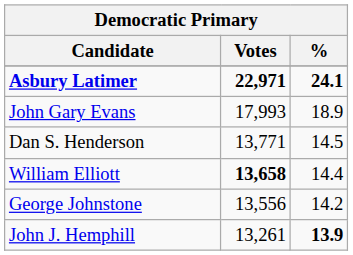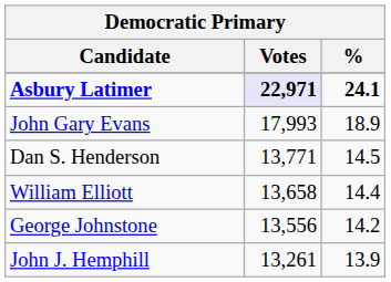Asbury Latimer | Votes: no background -> lavender background
William Elliott | Votes: bold -> normal
John J. Hemphill | %: bold -> normal
